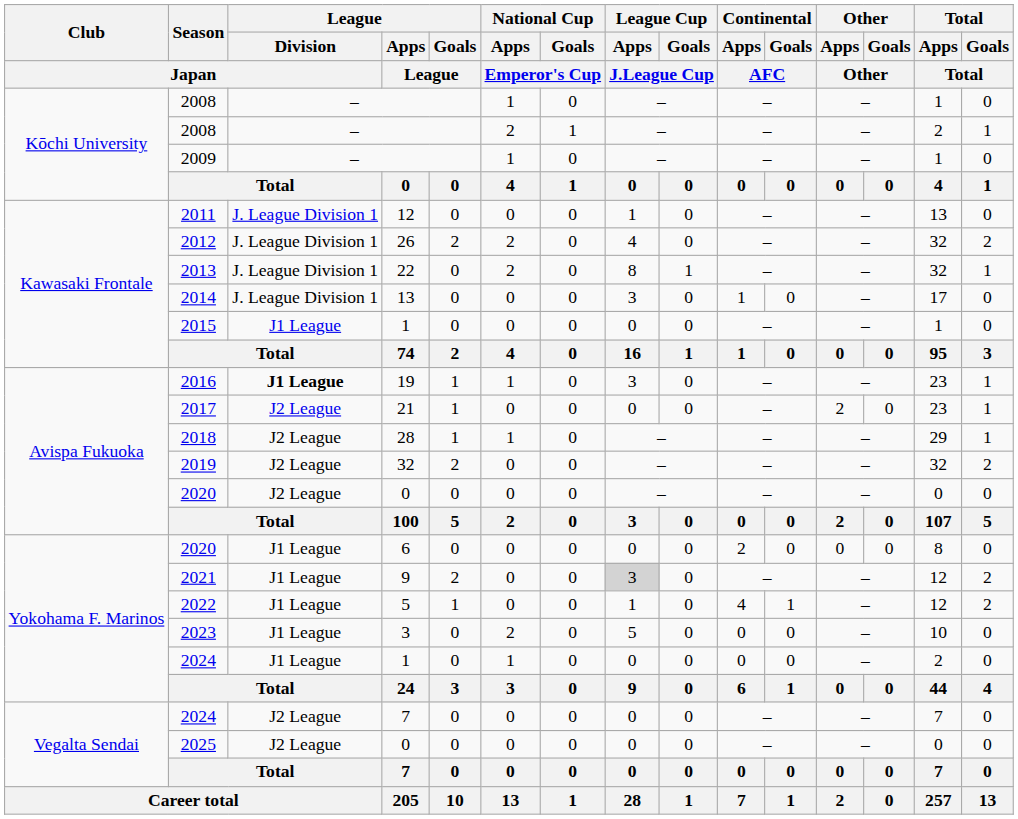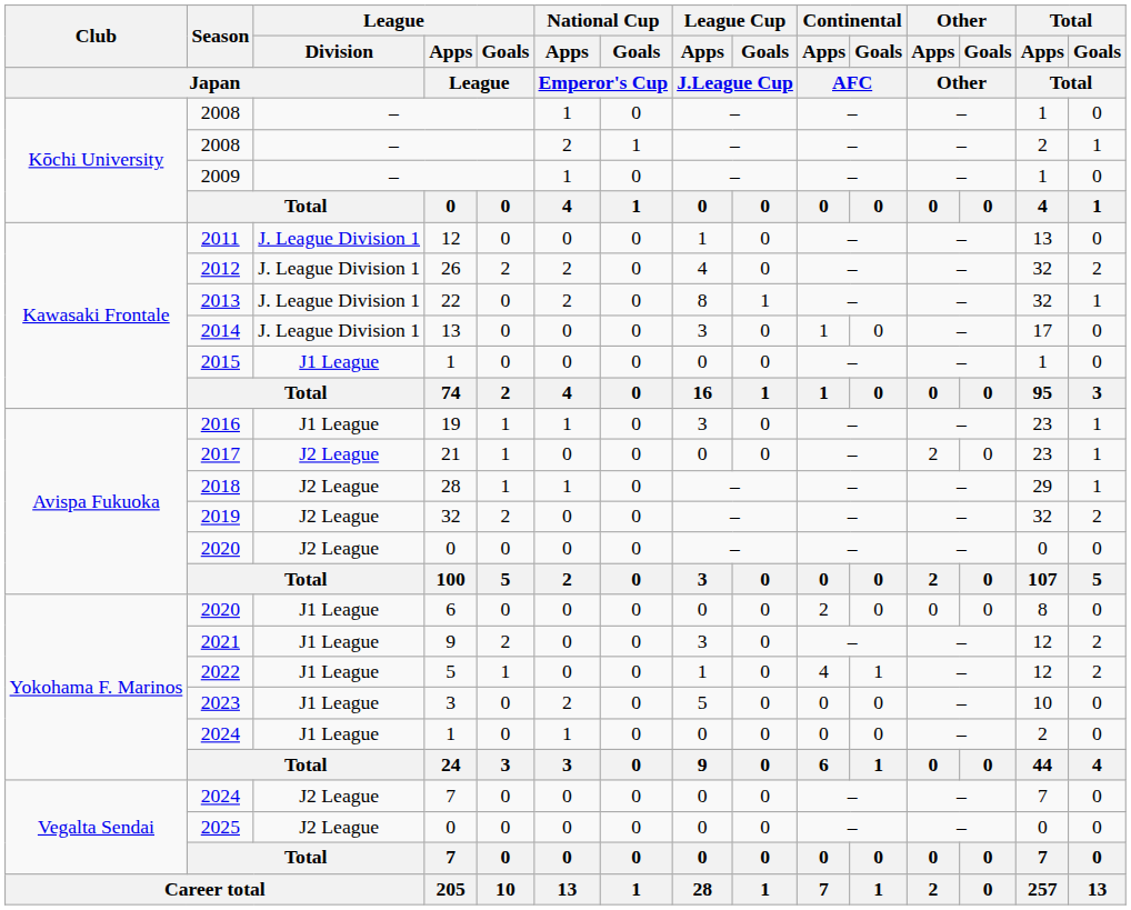2016 | League / Division / Japan: bold -> normal
2021 | League Cup / Apps / J.League Cup: lightgrey background -> no background
